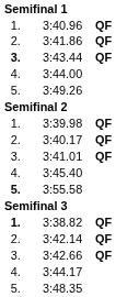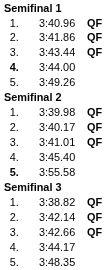3:43.44 | column 1: bold -> normal
3:44.00 | column 1: normal -> bold
3:38.82 | column 1: bold -> normal
